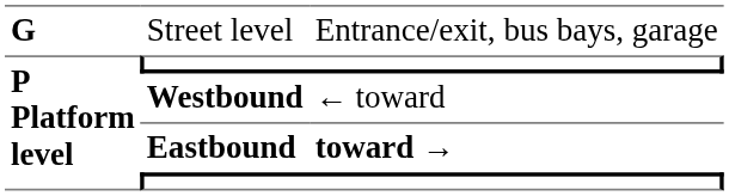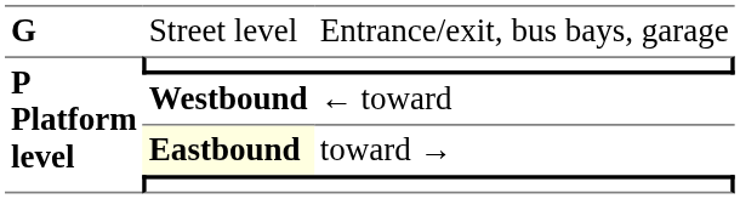Eastbound | column 2: no background -> lightyellow background
Eastbound | column 3: bold -> normal
